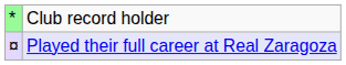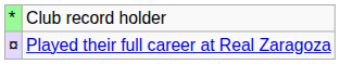row 2 | column 2: lavender background -> no background
